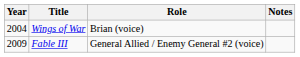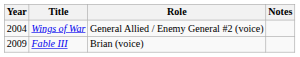Wings of War | Role: Brian (voice) -> General Allied / Enemy General #2 (voice)
Fable III | Role: General Allied / Enemy General #2 (voice) -> Brian (voice)
